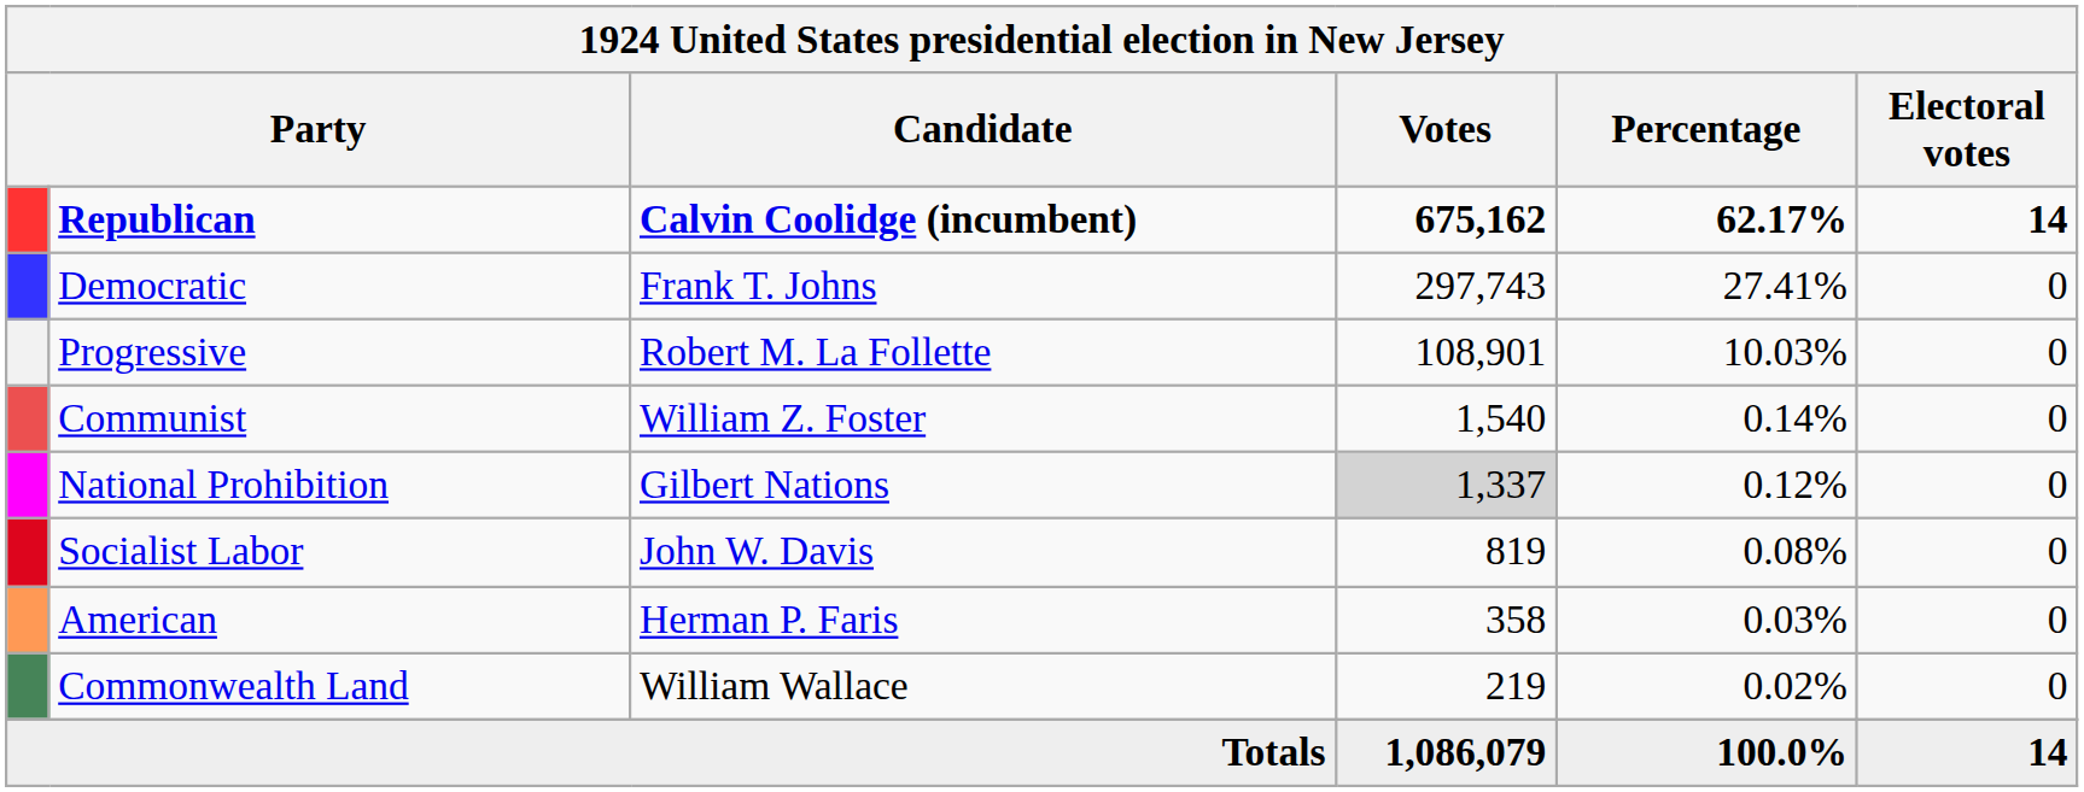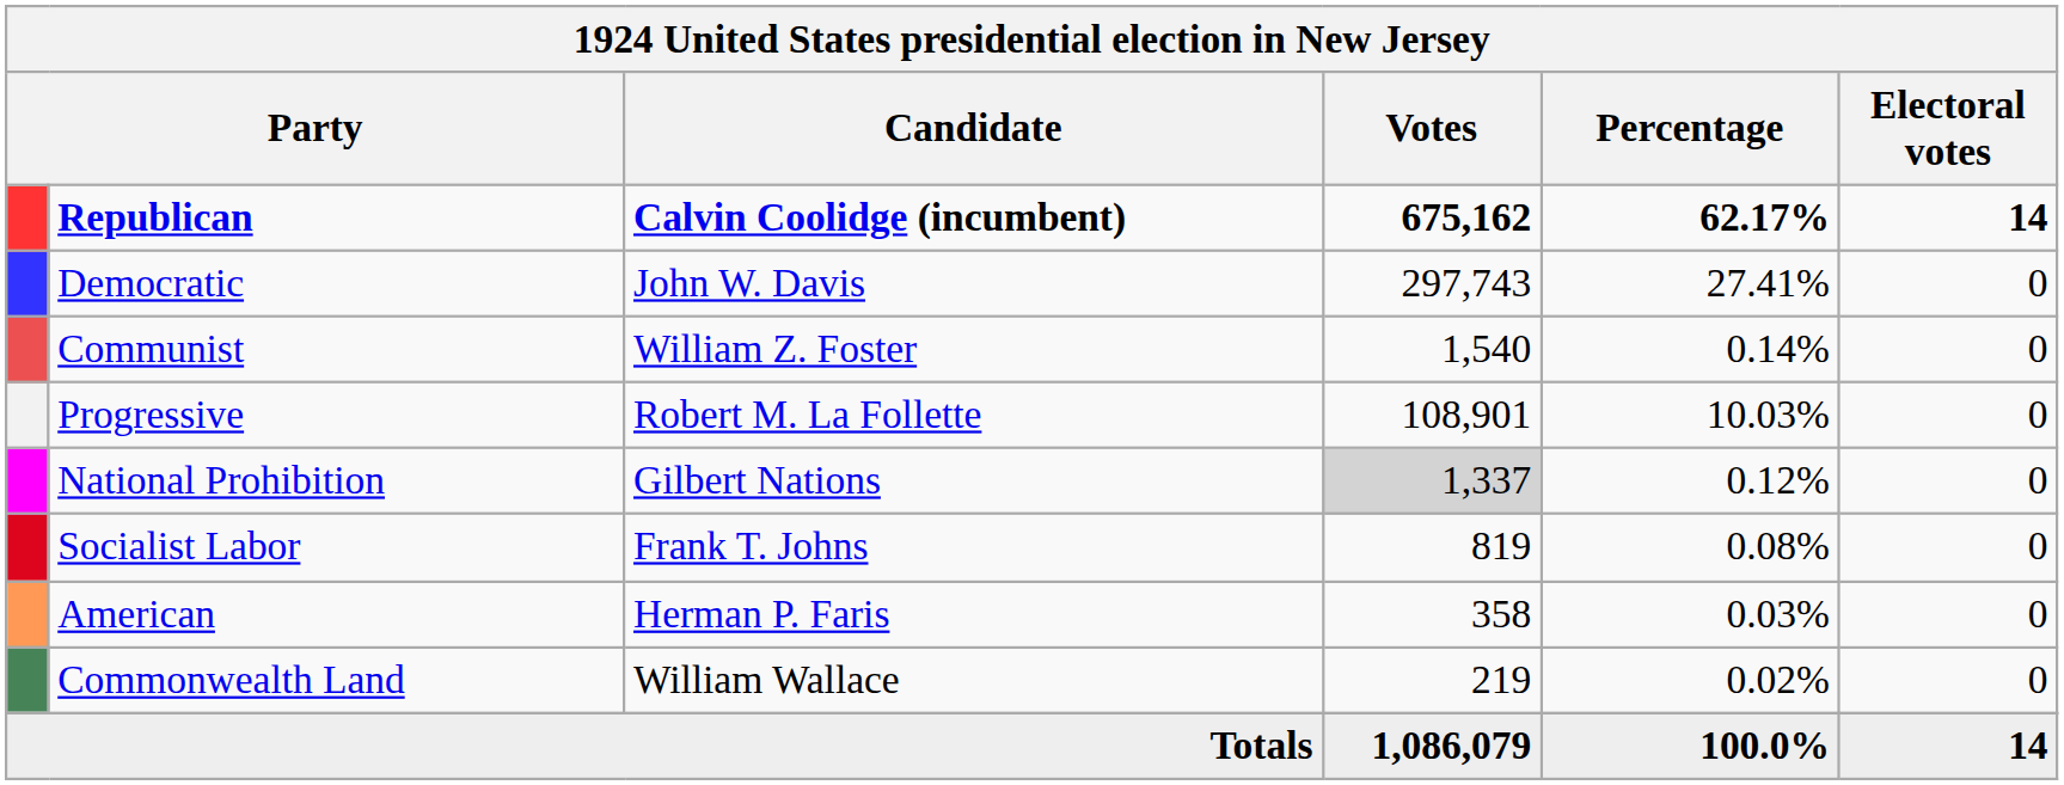Democratic | Candidate: Frank T. Johns -> John W. Davis
rows swapped: Progressive <-> Communist
Socialist Labor | Candidate: John W. Davis -> Frank T. Johns
